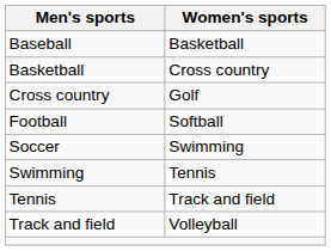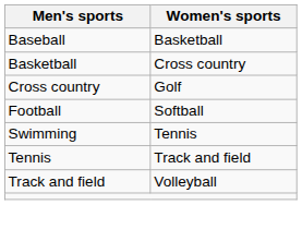- row: Soccer | Swimming
